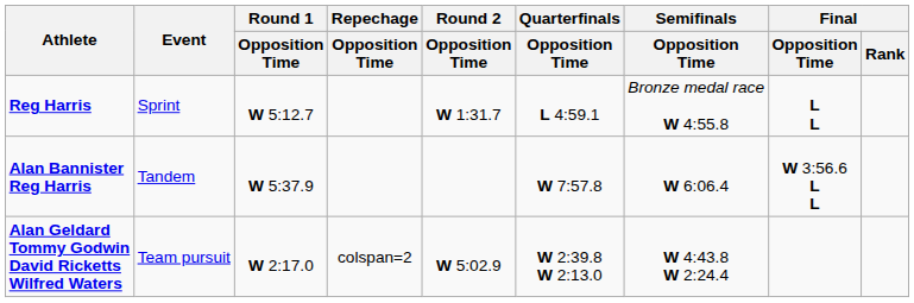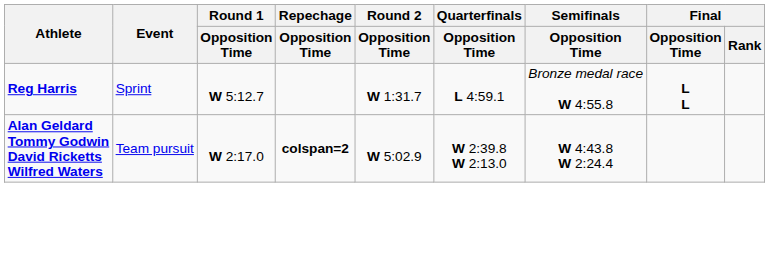- row: Alan Bannister Reg Harris | Tandem | W 5:37.9 | W 7:57.8 | W 6:06.4 | W 3:56.6 L L
Alan Geldard Tommy Godwin David Ricketts Wilfred Waters | Repechage / Opposition Time: normal -> bold
